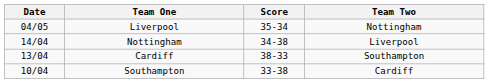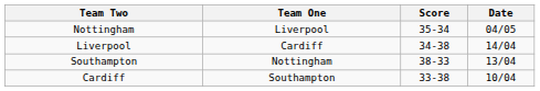columns swapped: Date <-> Team Two
row 3 | Team One: Nottingham -> Cardiff
row 4 | Team One: Cardiff -> Nottingham
